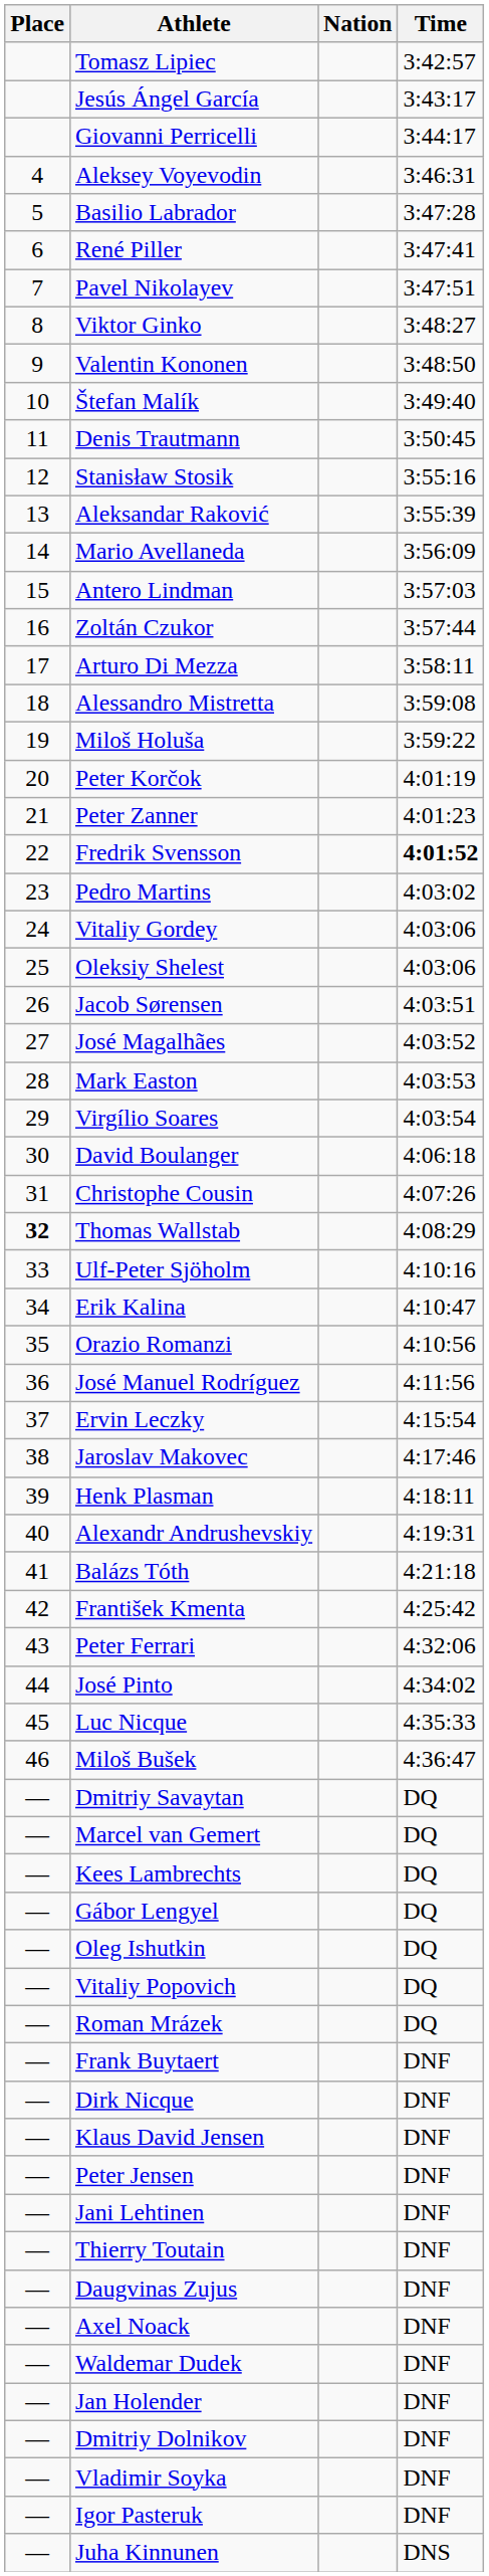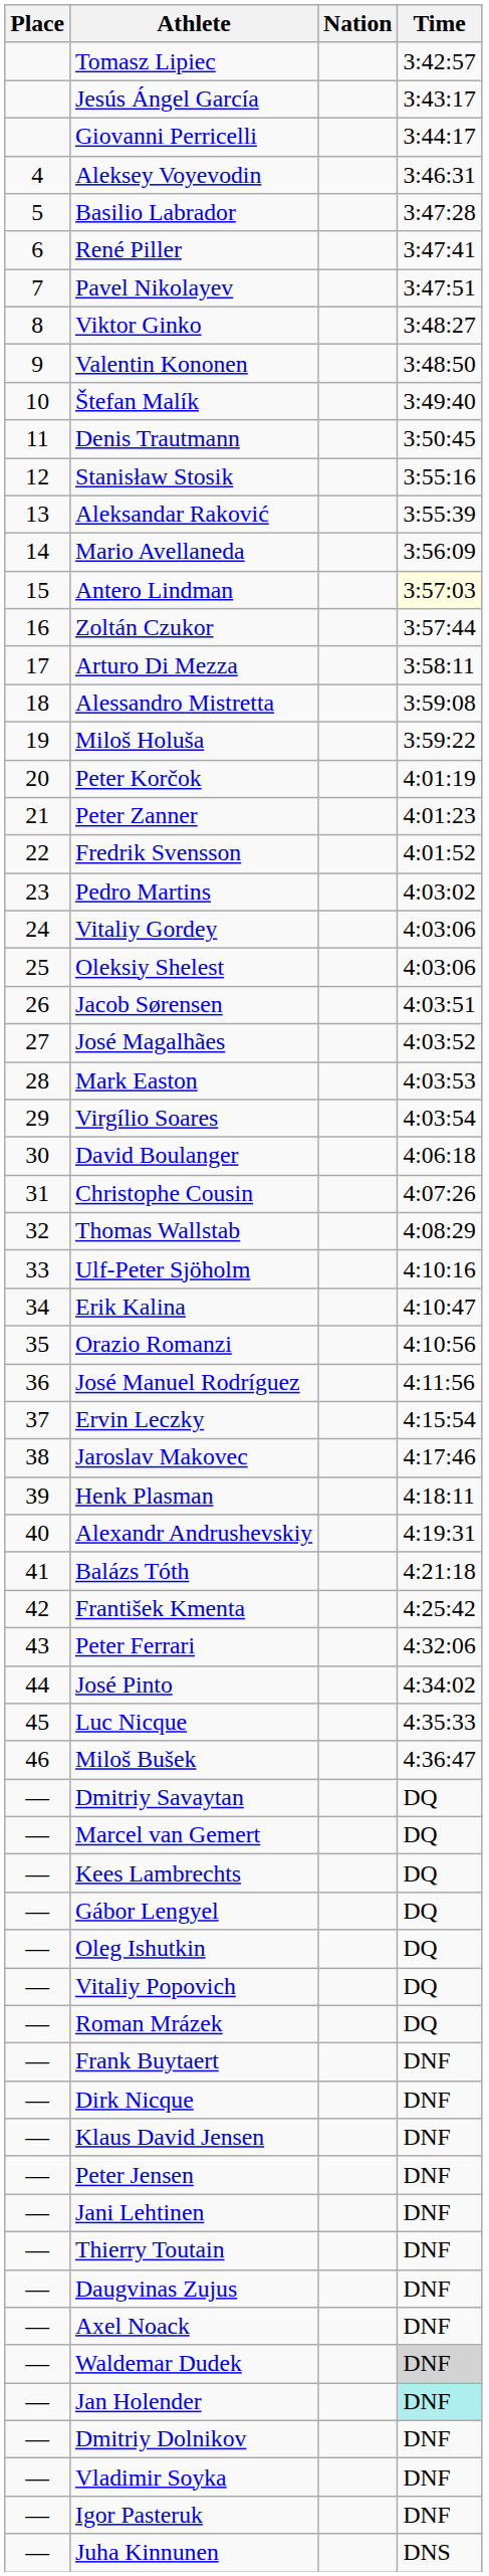Antero Lindman | Time: no background -> lightyellow background
Fredrik Svensson | Time: bold -> normal
Thomas Wallstab | Place: bold -> normal
Waldemar Dudek | Time: no background -> lightgrey background
Jan Holender | Time: no background -> paleturquoise background
